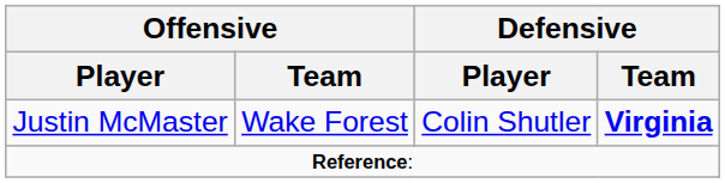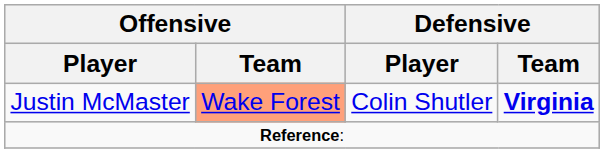Justin McMaster | Offensive / Team: no background -> lightsalmon background
